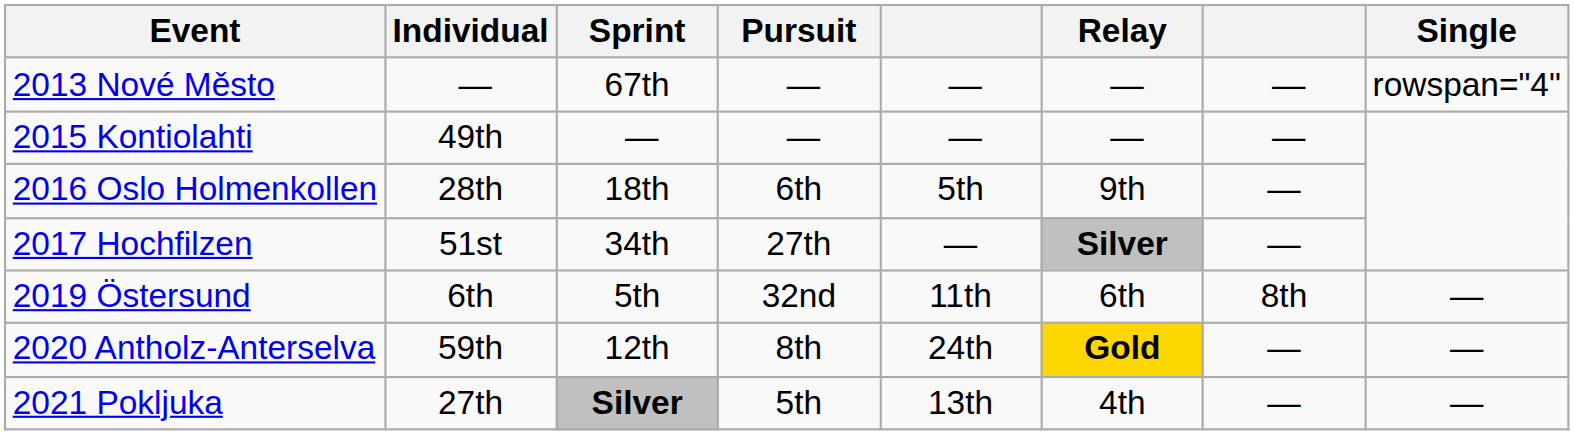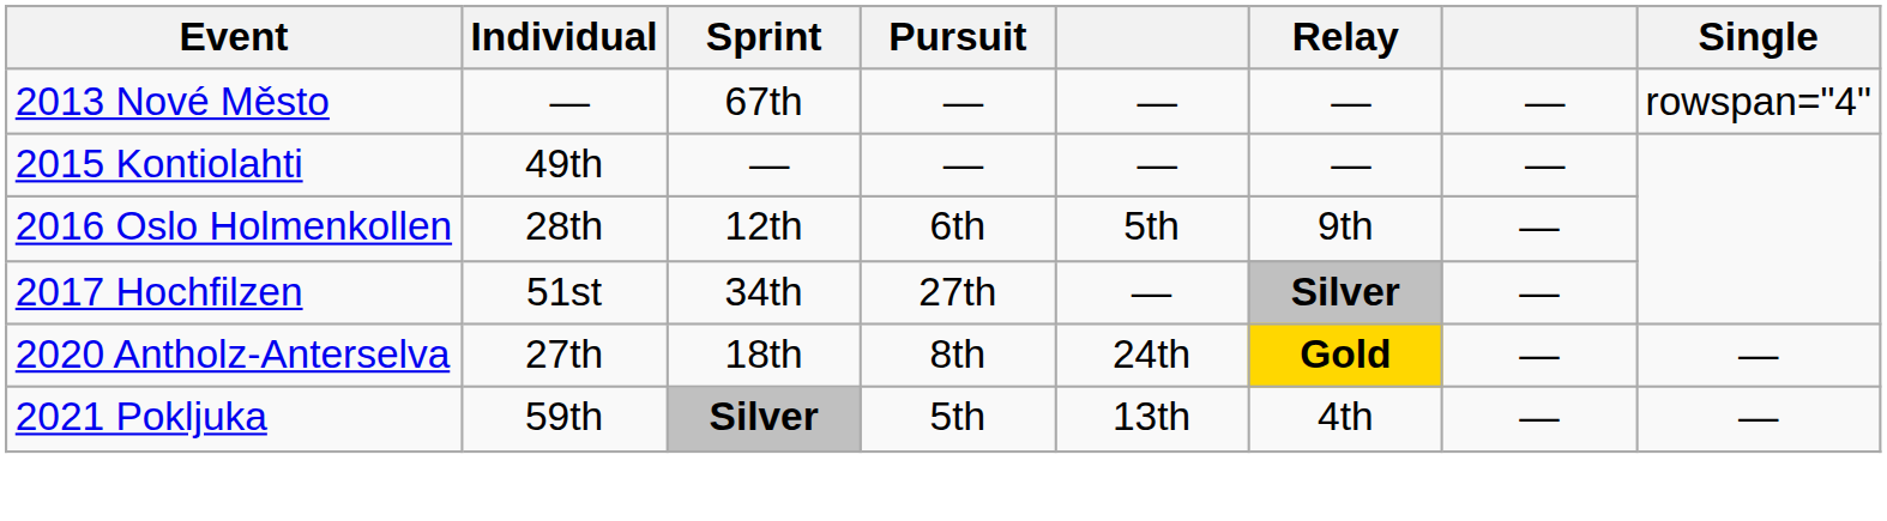2016 Oslo Holmenkollen | Sprint: 18th -> 12th
- row: 2019 Östersund | 6th | 5th | 32nd | 11th | 6th | 8th | —
2020 Antholz-Anterselva | Individual: 59th -> 27th
2020 Antholz-Anterselva | Sprint: 12th -> 18th
2021 Pokljuka | Individual: 27th -> 59th
